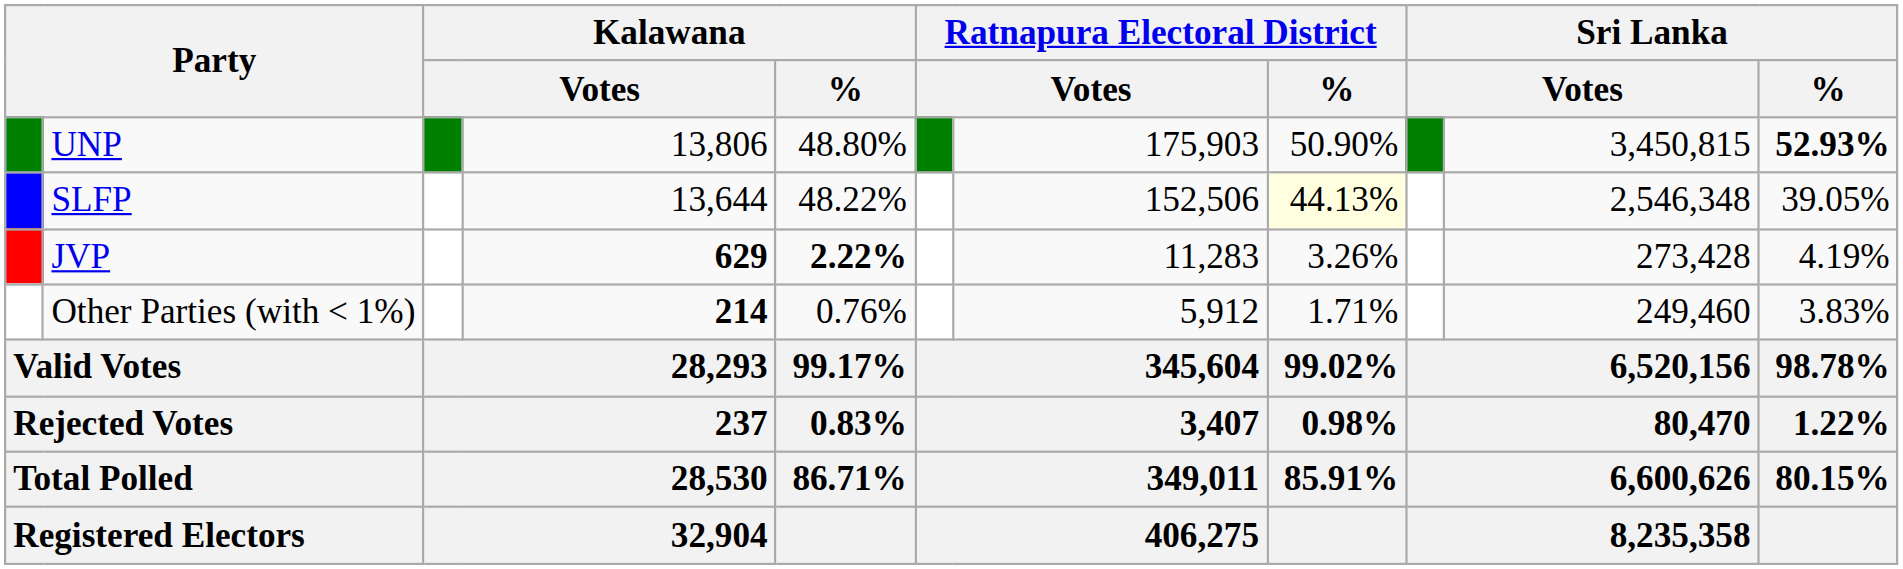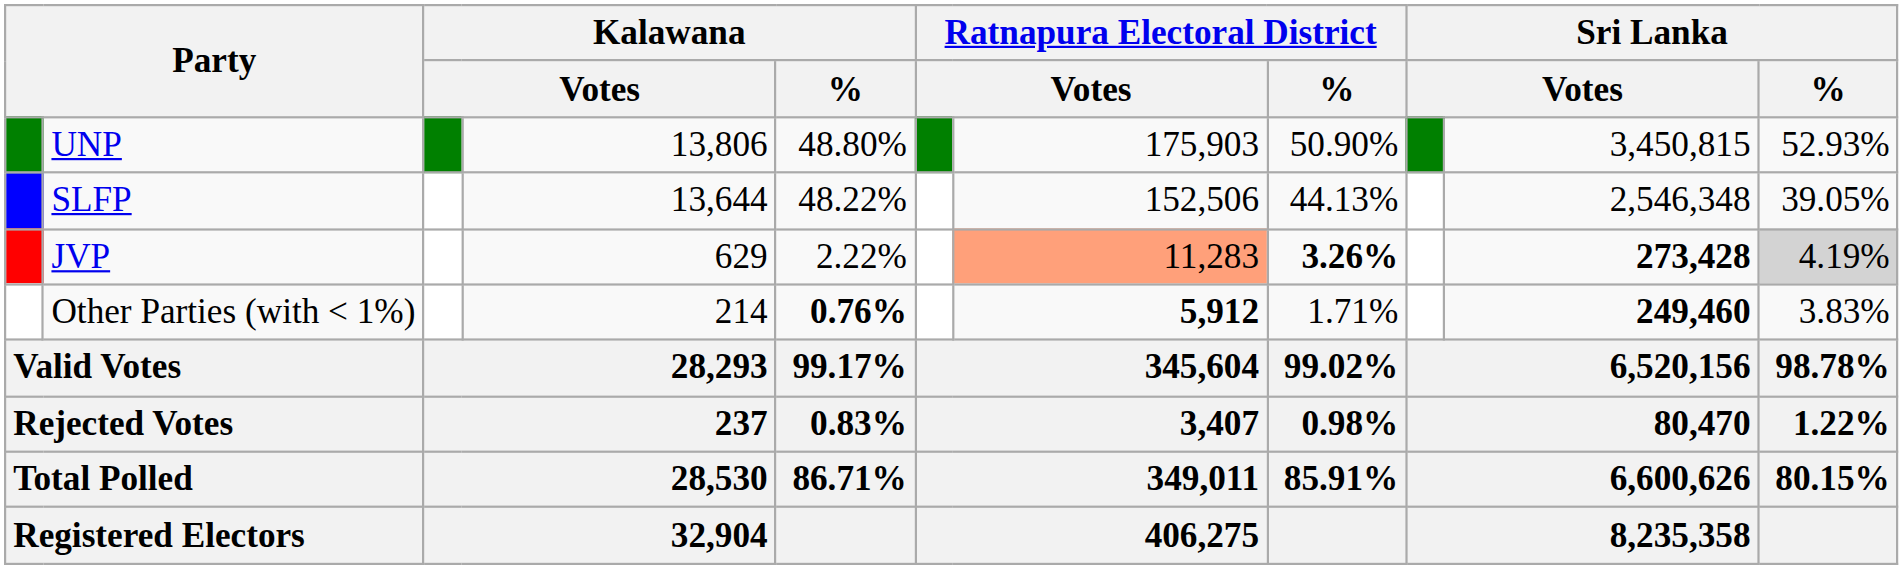UNP | Sri Lanka / %: bold -> normal
SLFP | Ratnapura Electoral District / %: lightyellow background -> no background
JVP | column 4: bold -> normal
JVP | Kalawana / %: bold -> normal
JVP | column 7: no background -> lightsalmon background
JVP | Ratnapura Electoral District / %: normal -> bold
JVP | column 10: normal -> bold
JVP | Sri Lanka / %: no background -> lightgrey background
Other Parties (with < 1%) | column 4: bold -> normal
Other Parties (with < 1%) | Kalawana / %: normal -> bold
Other Parties (with < 1%) | column 7: normal -> bold
Other Parties (with < 1%) | column 10: normal -> bold
